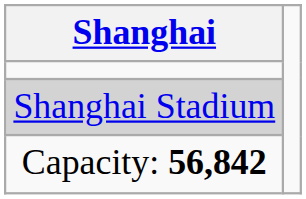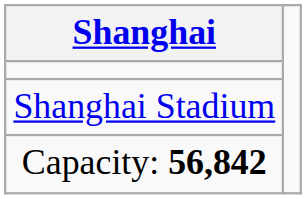Shanghai Stadium | Shanghai: lightgrey background -> no background
